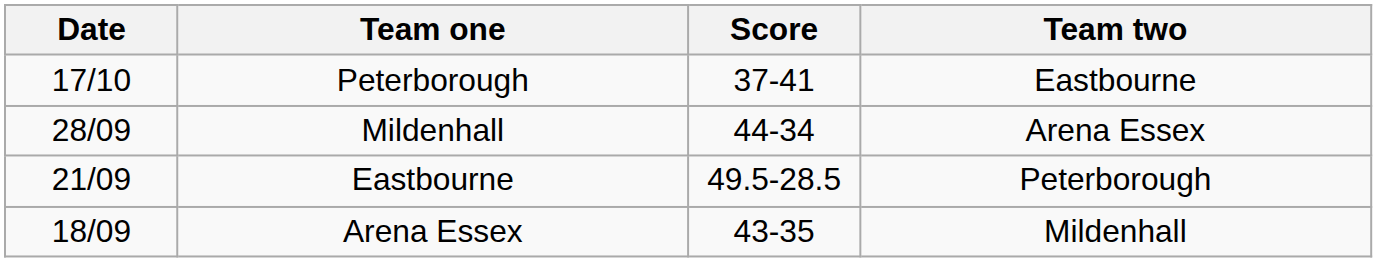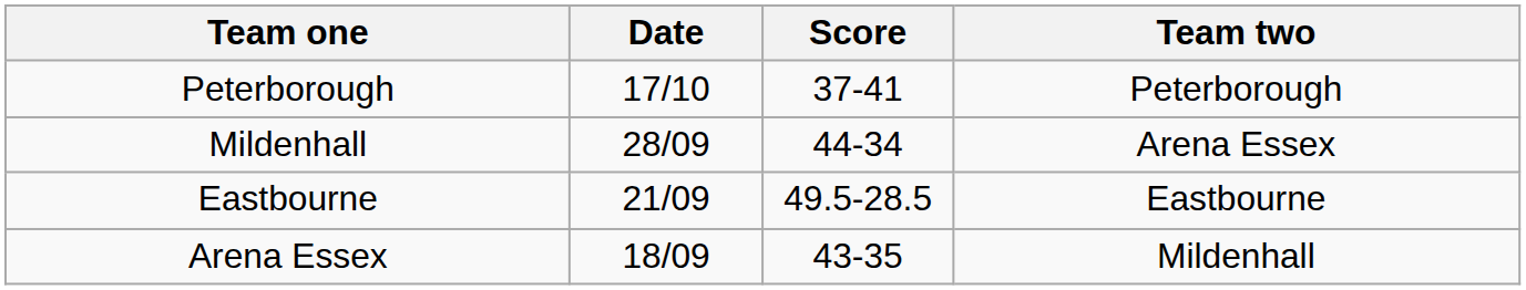columns swapped: Date <-> Team one
row 2 | Team two: Eastbourne -> Peterborough
row 4 | Team two: Peterborough -> Eastbourne
